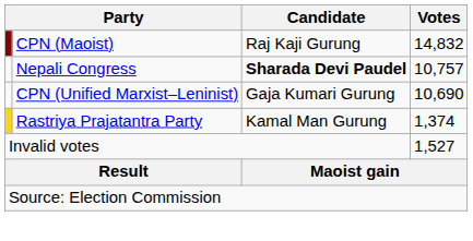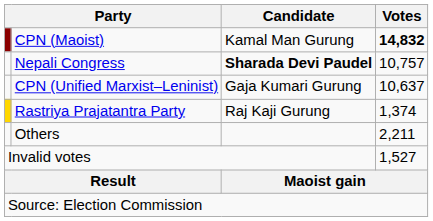CPN (Maoist) | Candidate: Raj Kaji Gurung -> Kamal Man Gurung
CPN (Maoist) | Votes: normal -> bold
CPN (Unified Marxist–Leninist) | Votes: 10,690 -> 10,637
Rastriya Prajatantra Party | Candidate: Kamal Man Gurung -> Raj Kaji Gurung
+ row: Others | 2,211
